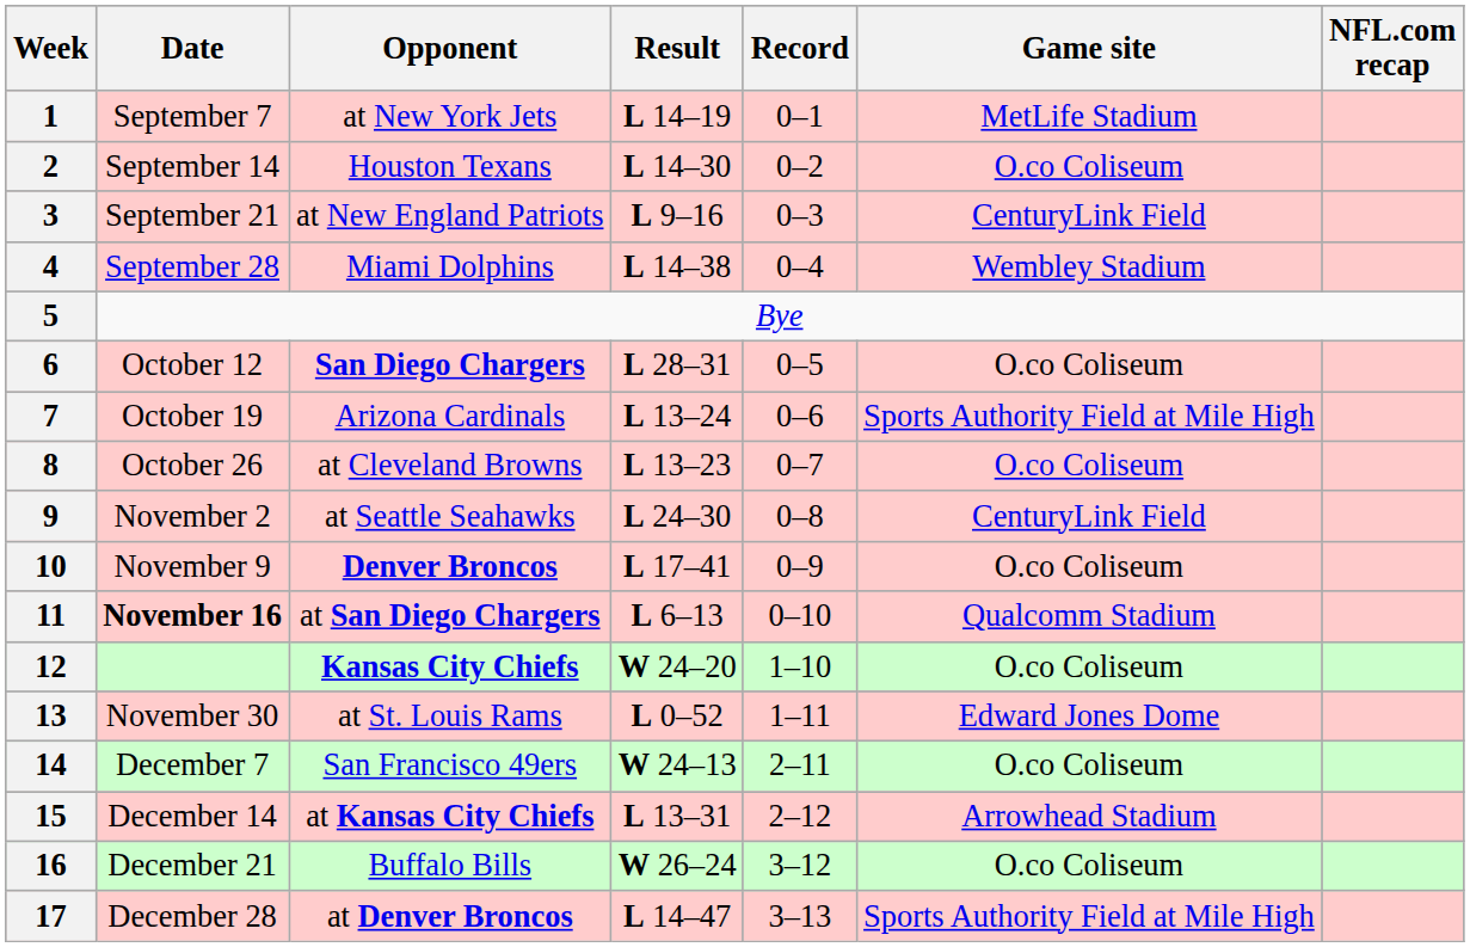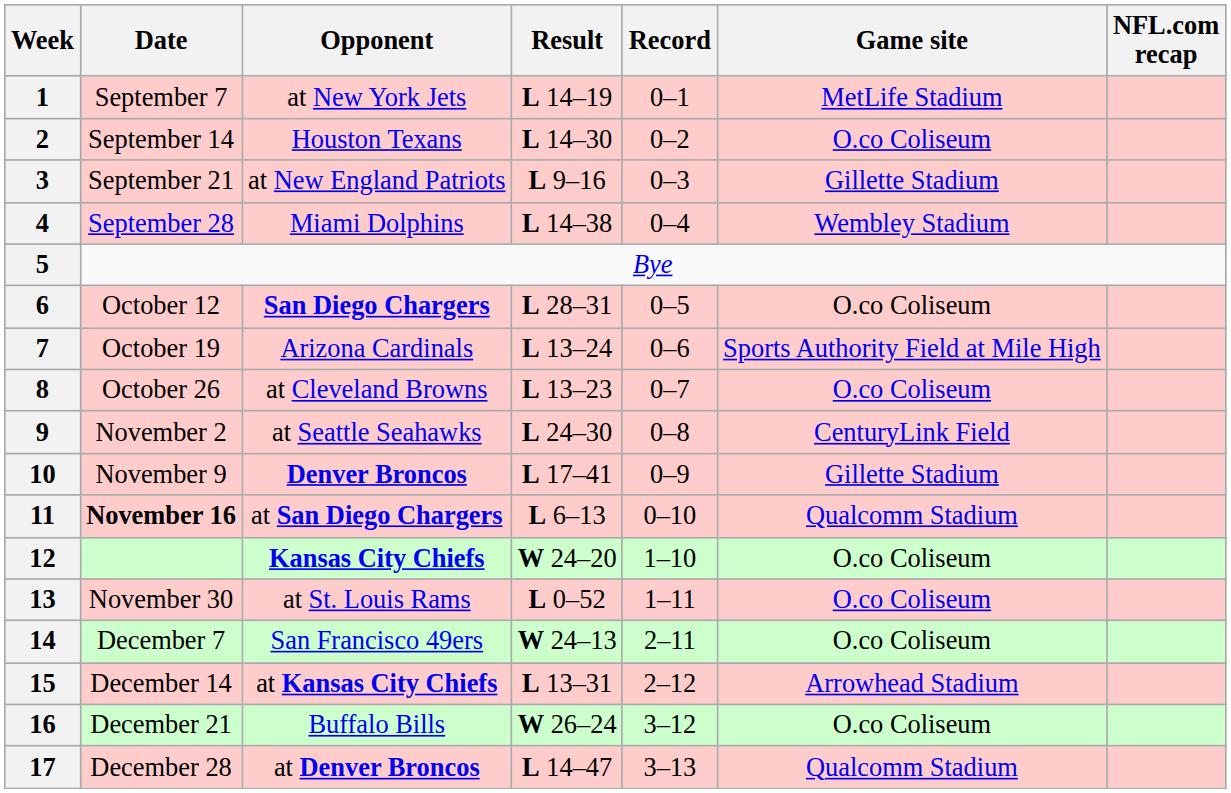3 | Game site: CenturyLink Field -> Gillette Stadium
10 | Game site: O.co Coliseum -> Gillette Stadium
13 | Game site: Edward Jones Dome -> O.co Coliseum
17 | Game site: Sports Authority Field at Mile High -> Qualcomm Stadium
